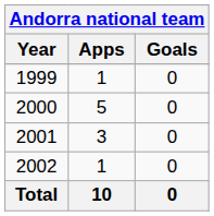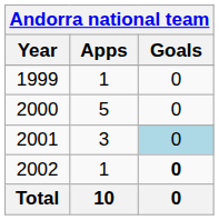2001 | Goals: no background -> lightblue background
2002 | Goals: normal -> bold
